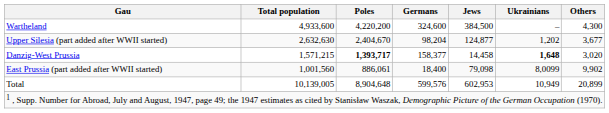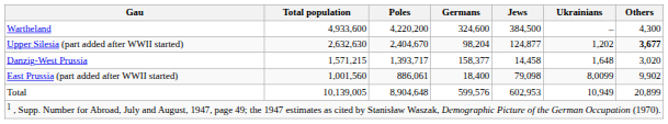Upper Silesia (part added after WWII started) | Others: normal -> bold
Danzig-West Prussia | Poles: bold -> normal
Danzig-West Prussia | Ukrainians: bold -> normal
